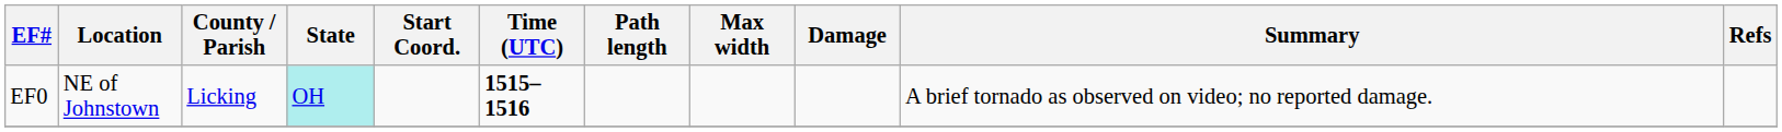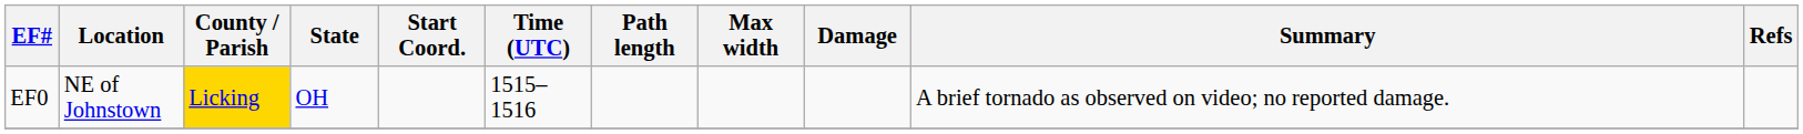EF0 | County / Parish: no background -> gold background
EF0 | State: paleturquoise background -> no background
EF0 | Time (UTC): bold -> normal
